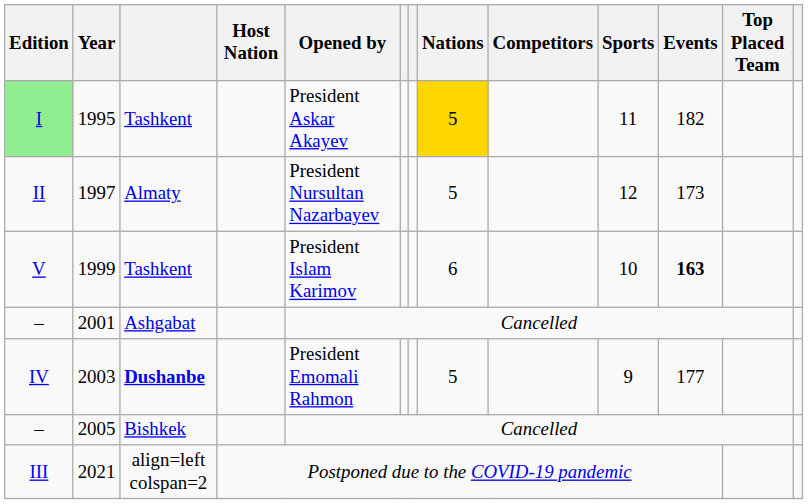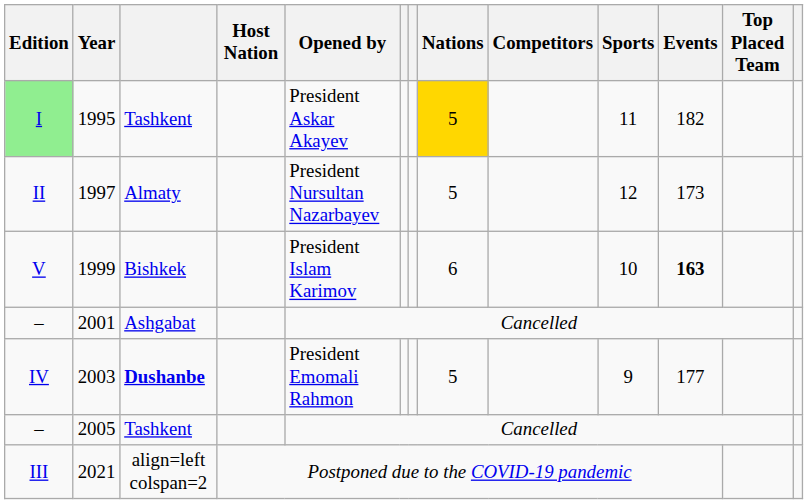1999 | column 3: Tashkent -> Bishkek
2005 | column 3: Bishkek -> Tashkent
